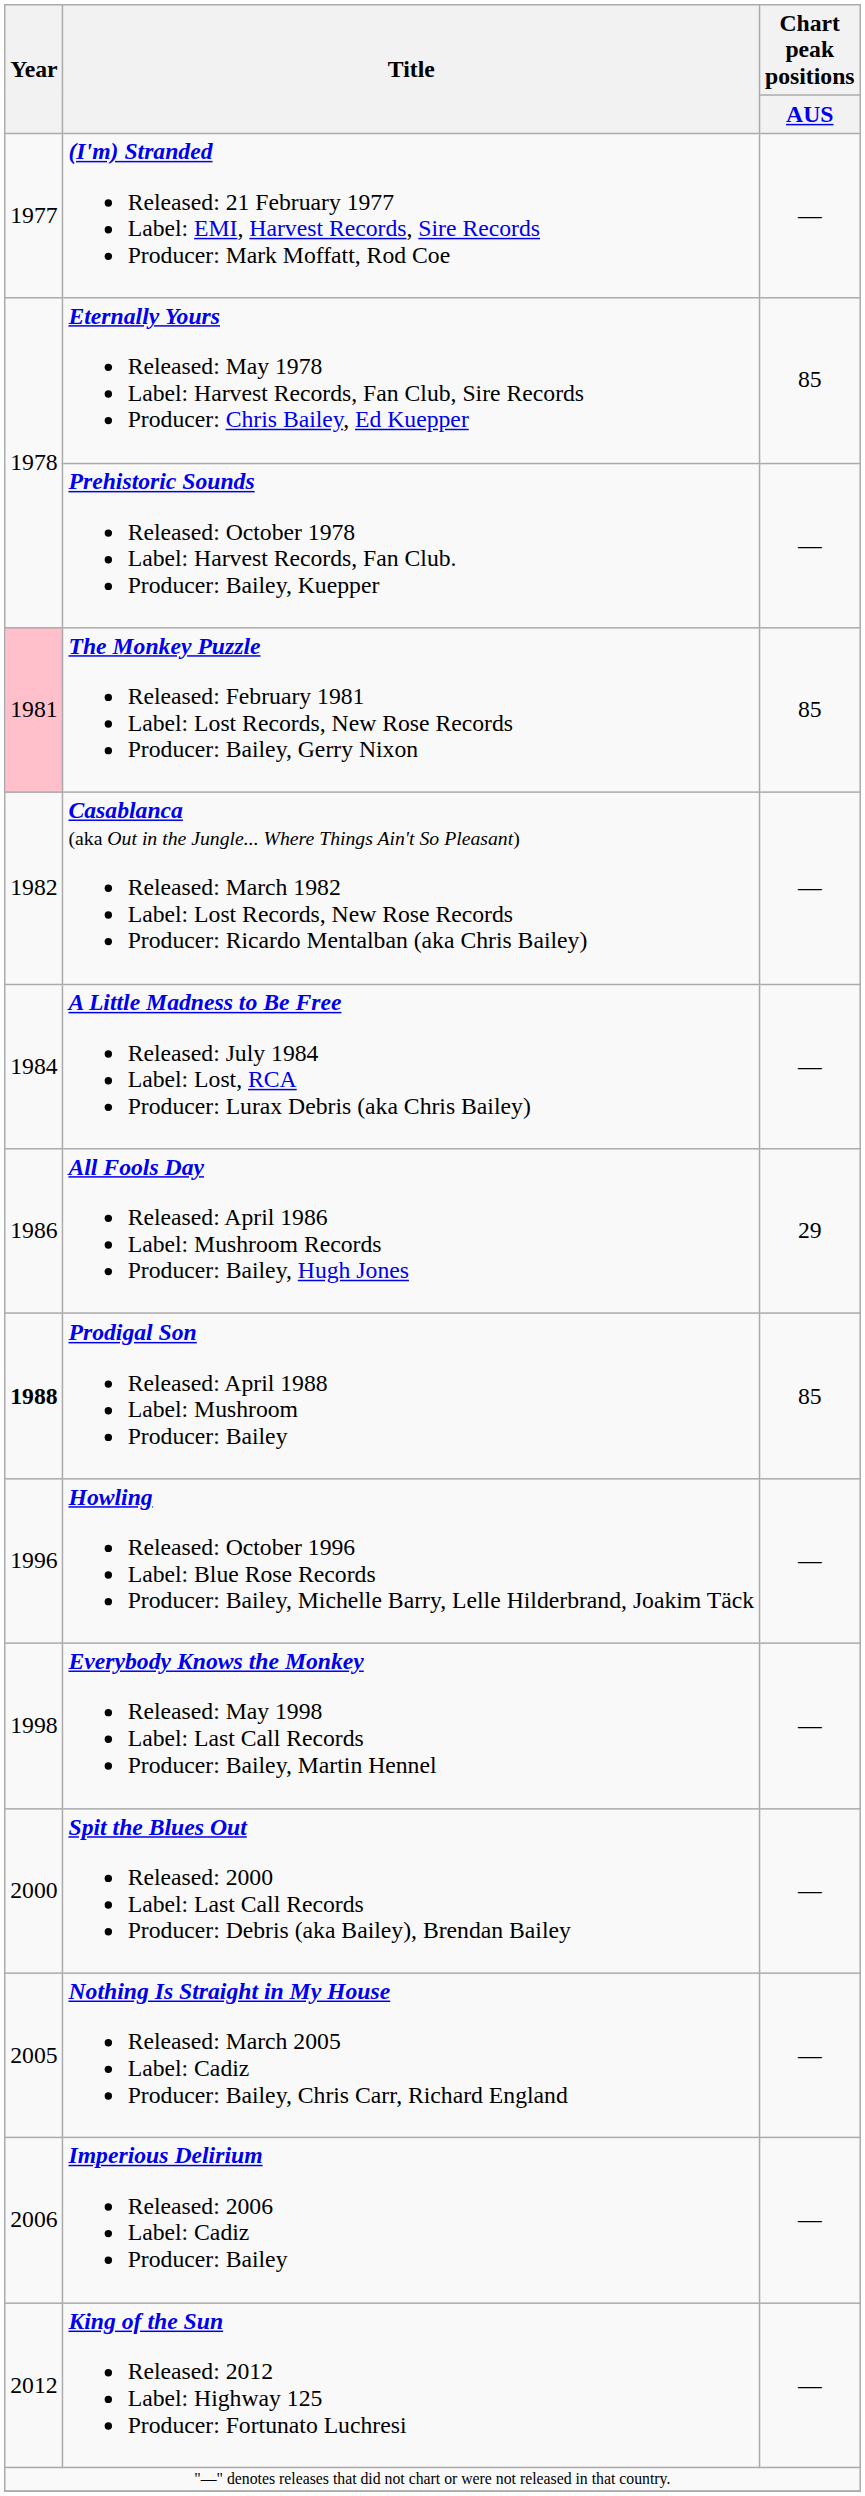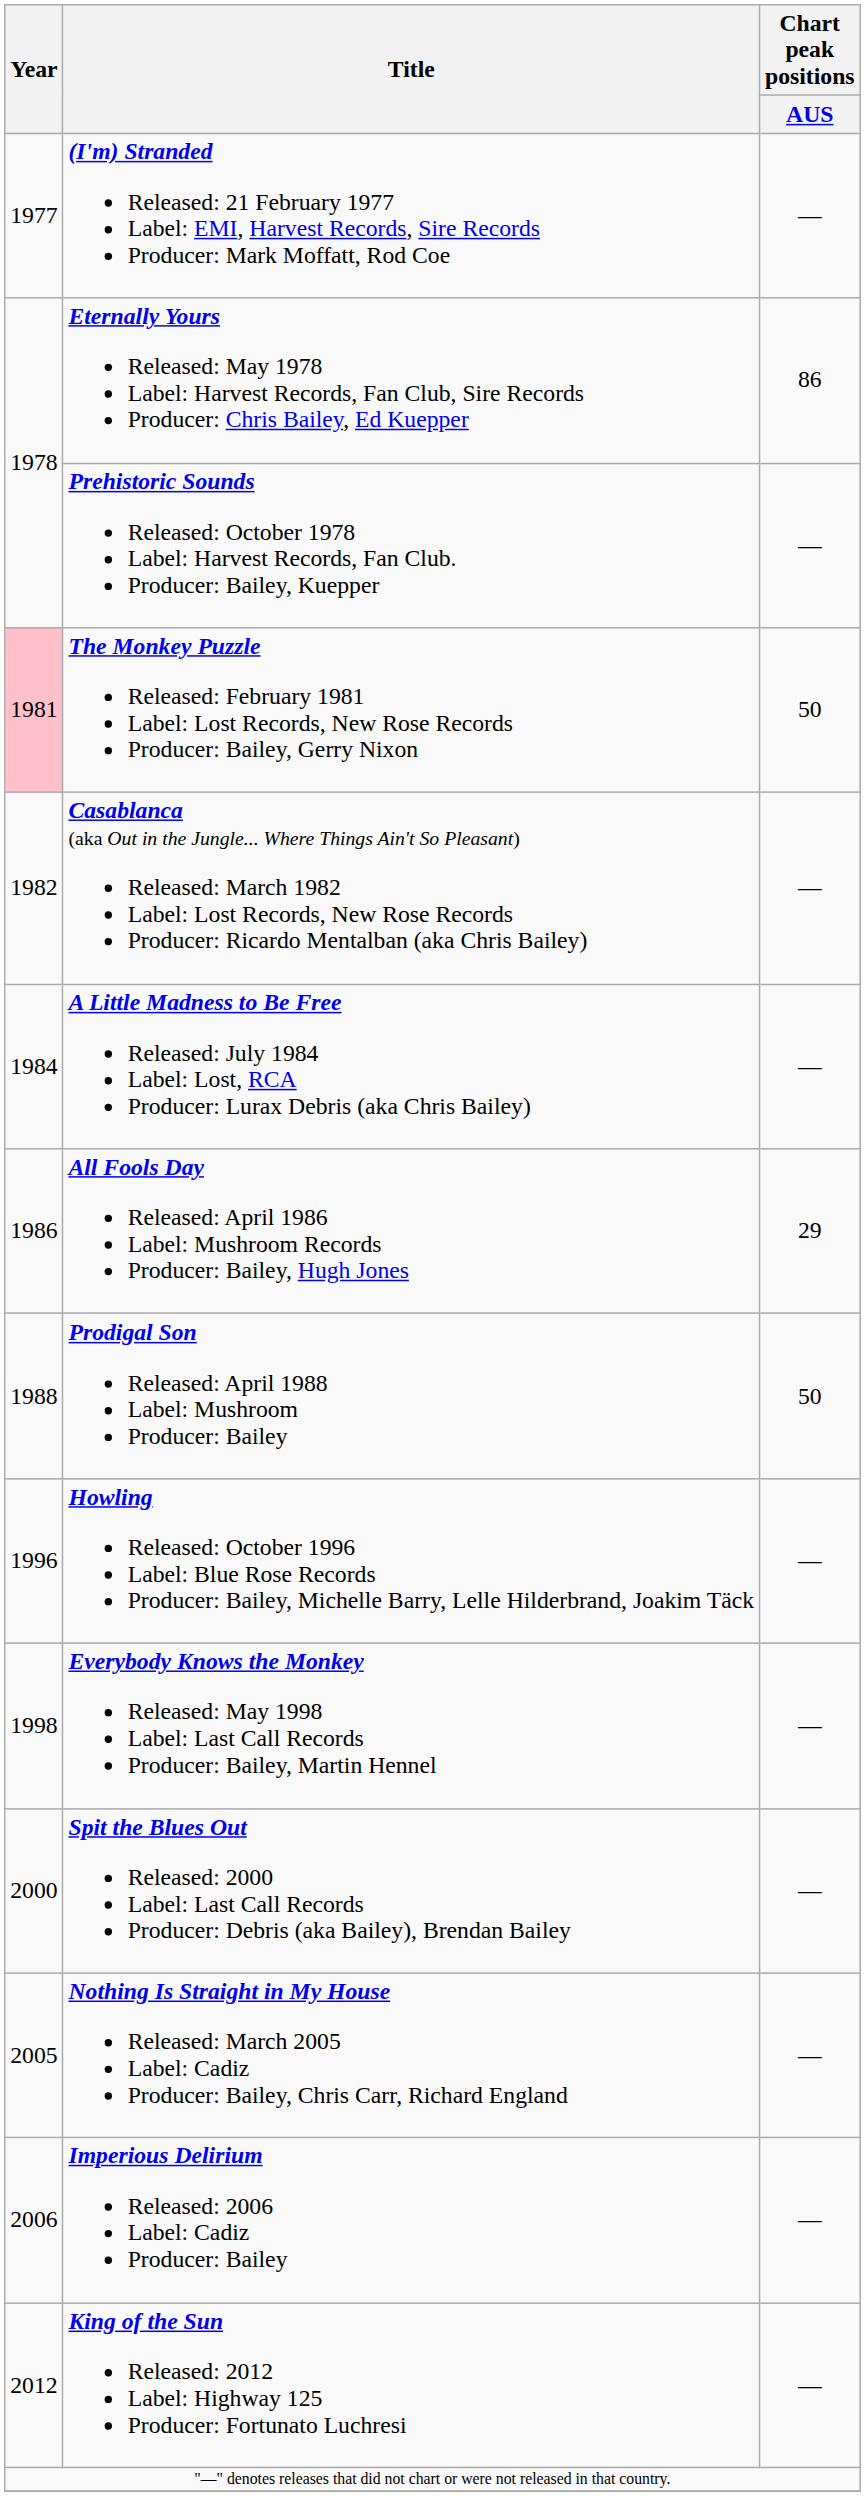row 4 | Chart peak positions / AUS: 85 -> 86
row 6 | Chart peak positions / AUS: 85 -> 50
row 10 | Year: bold -> normal
row 10 | Chart peak positions / AUS: 85 -> 50
